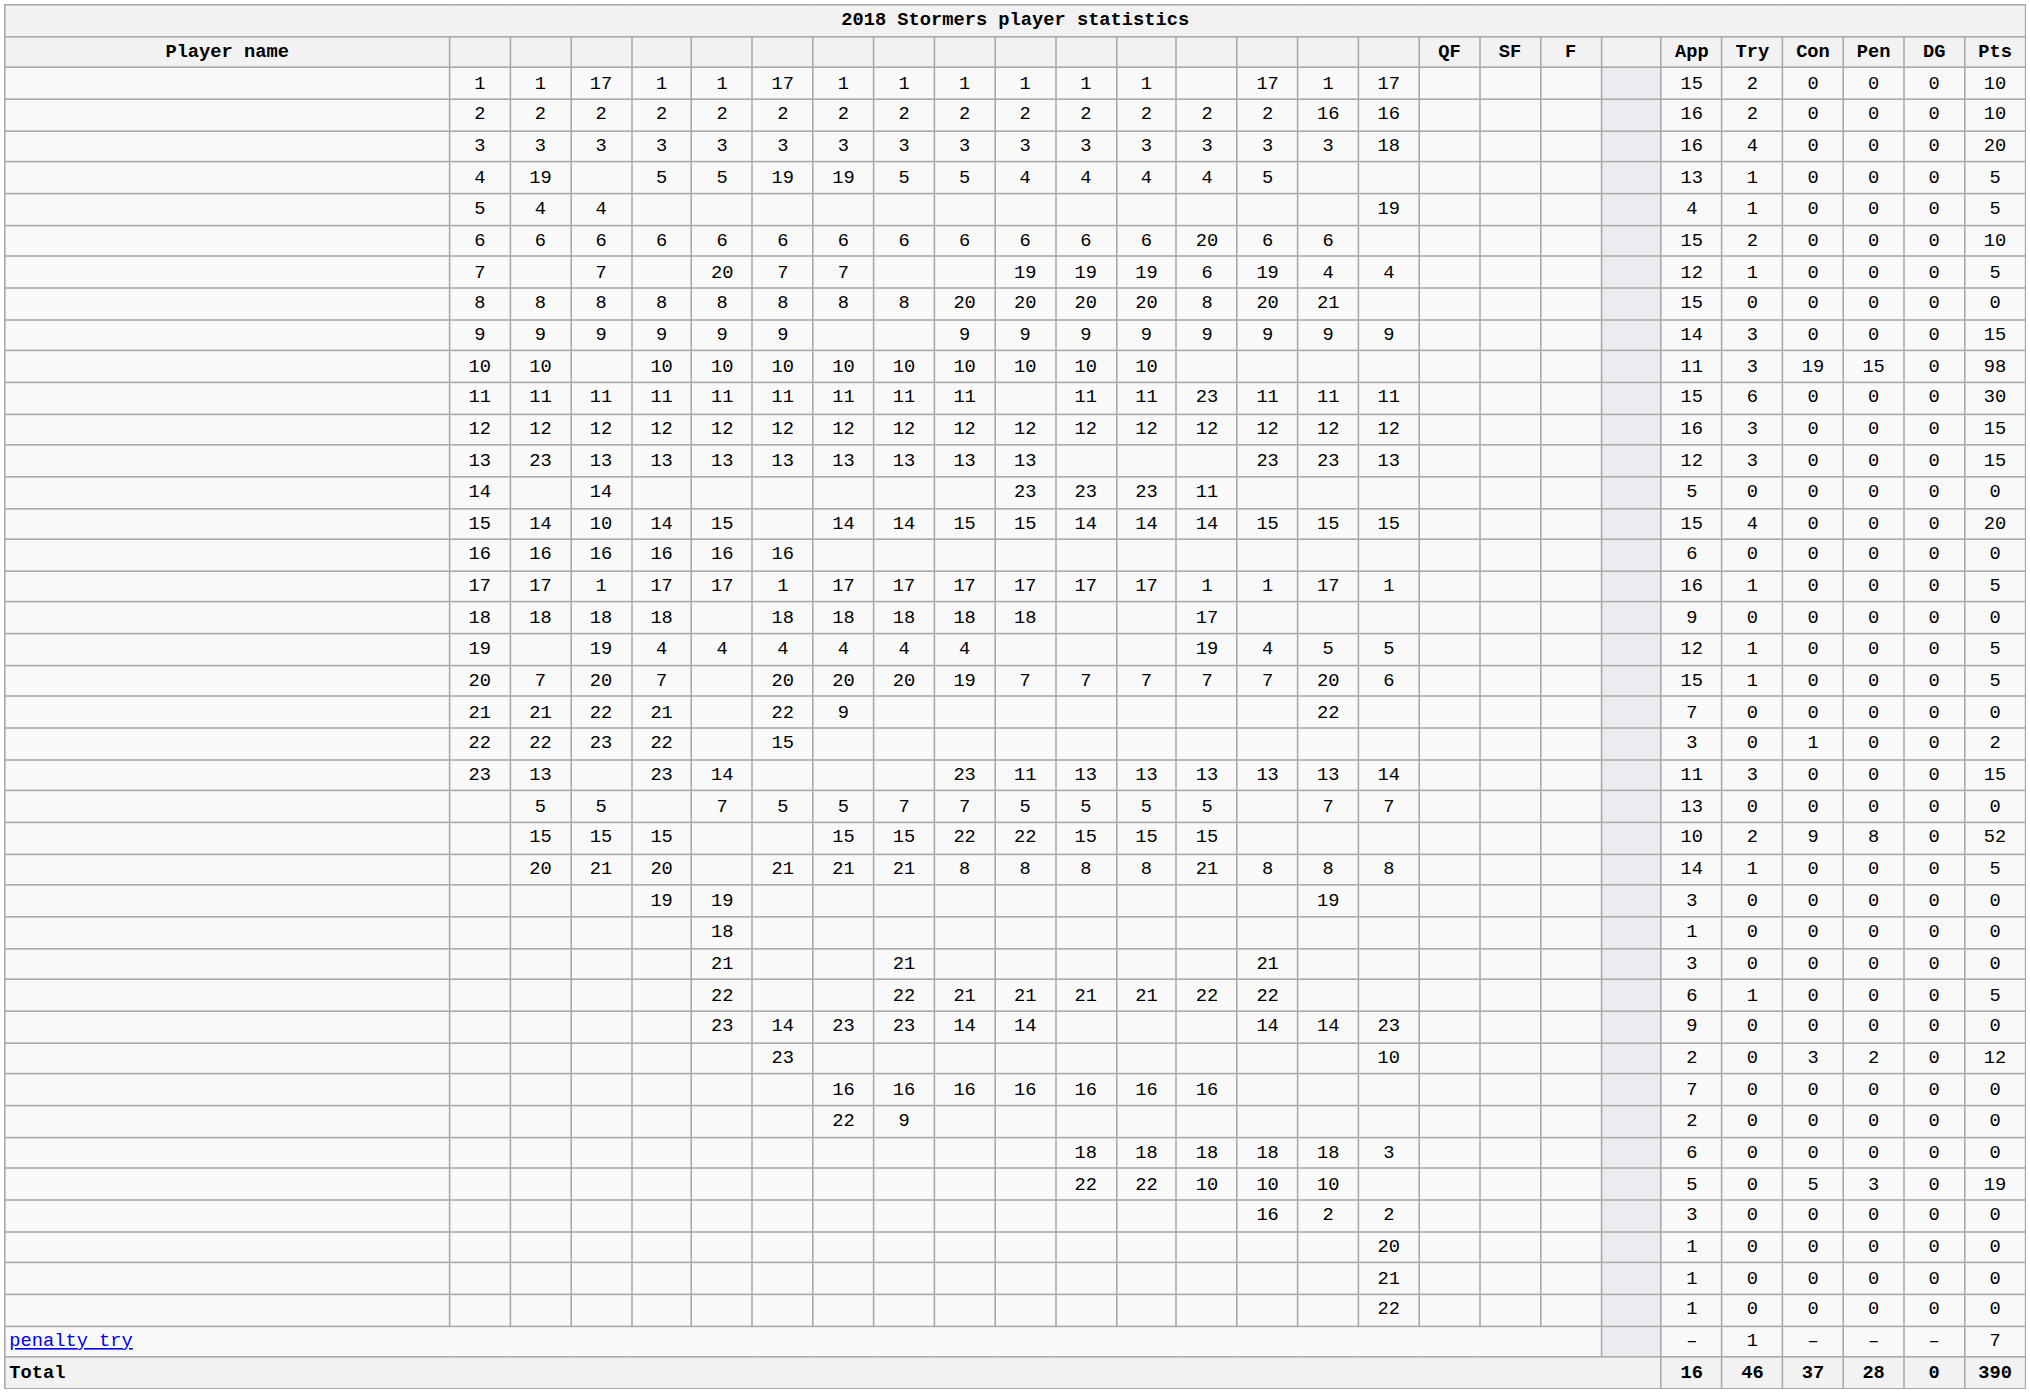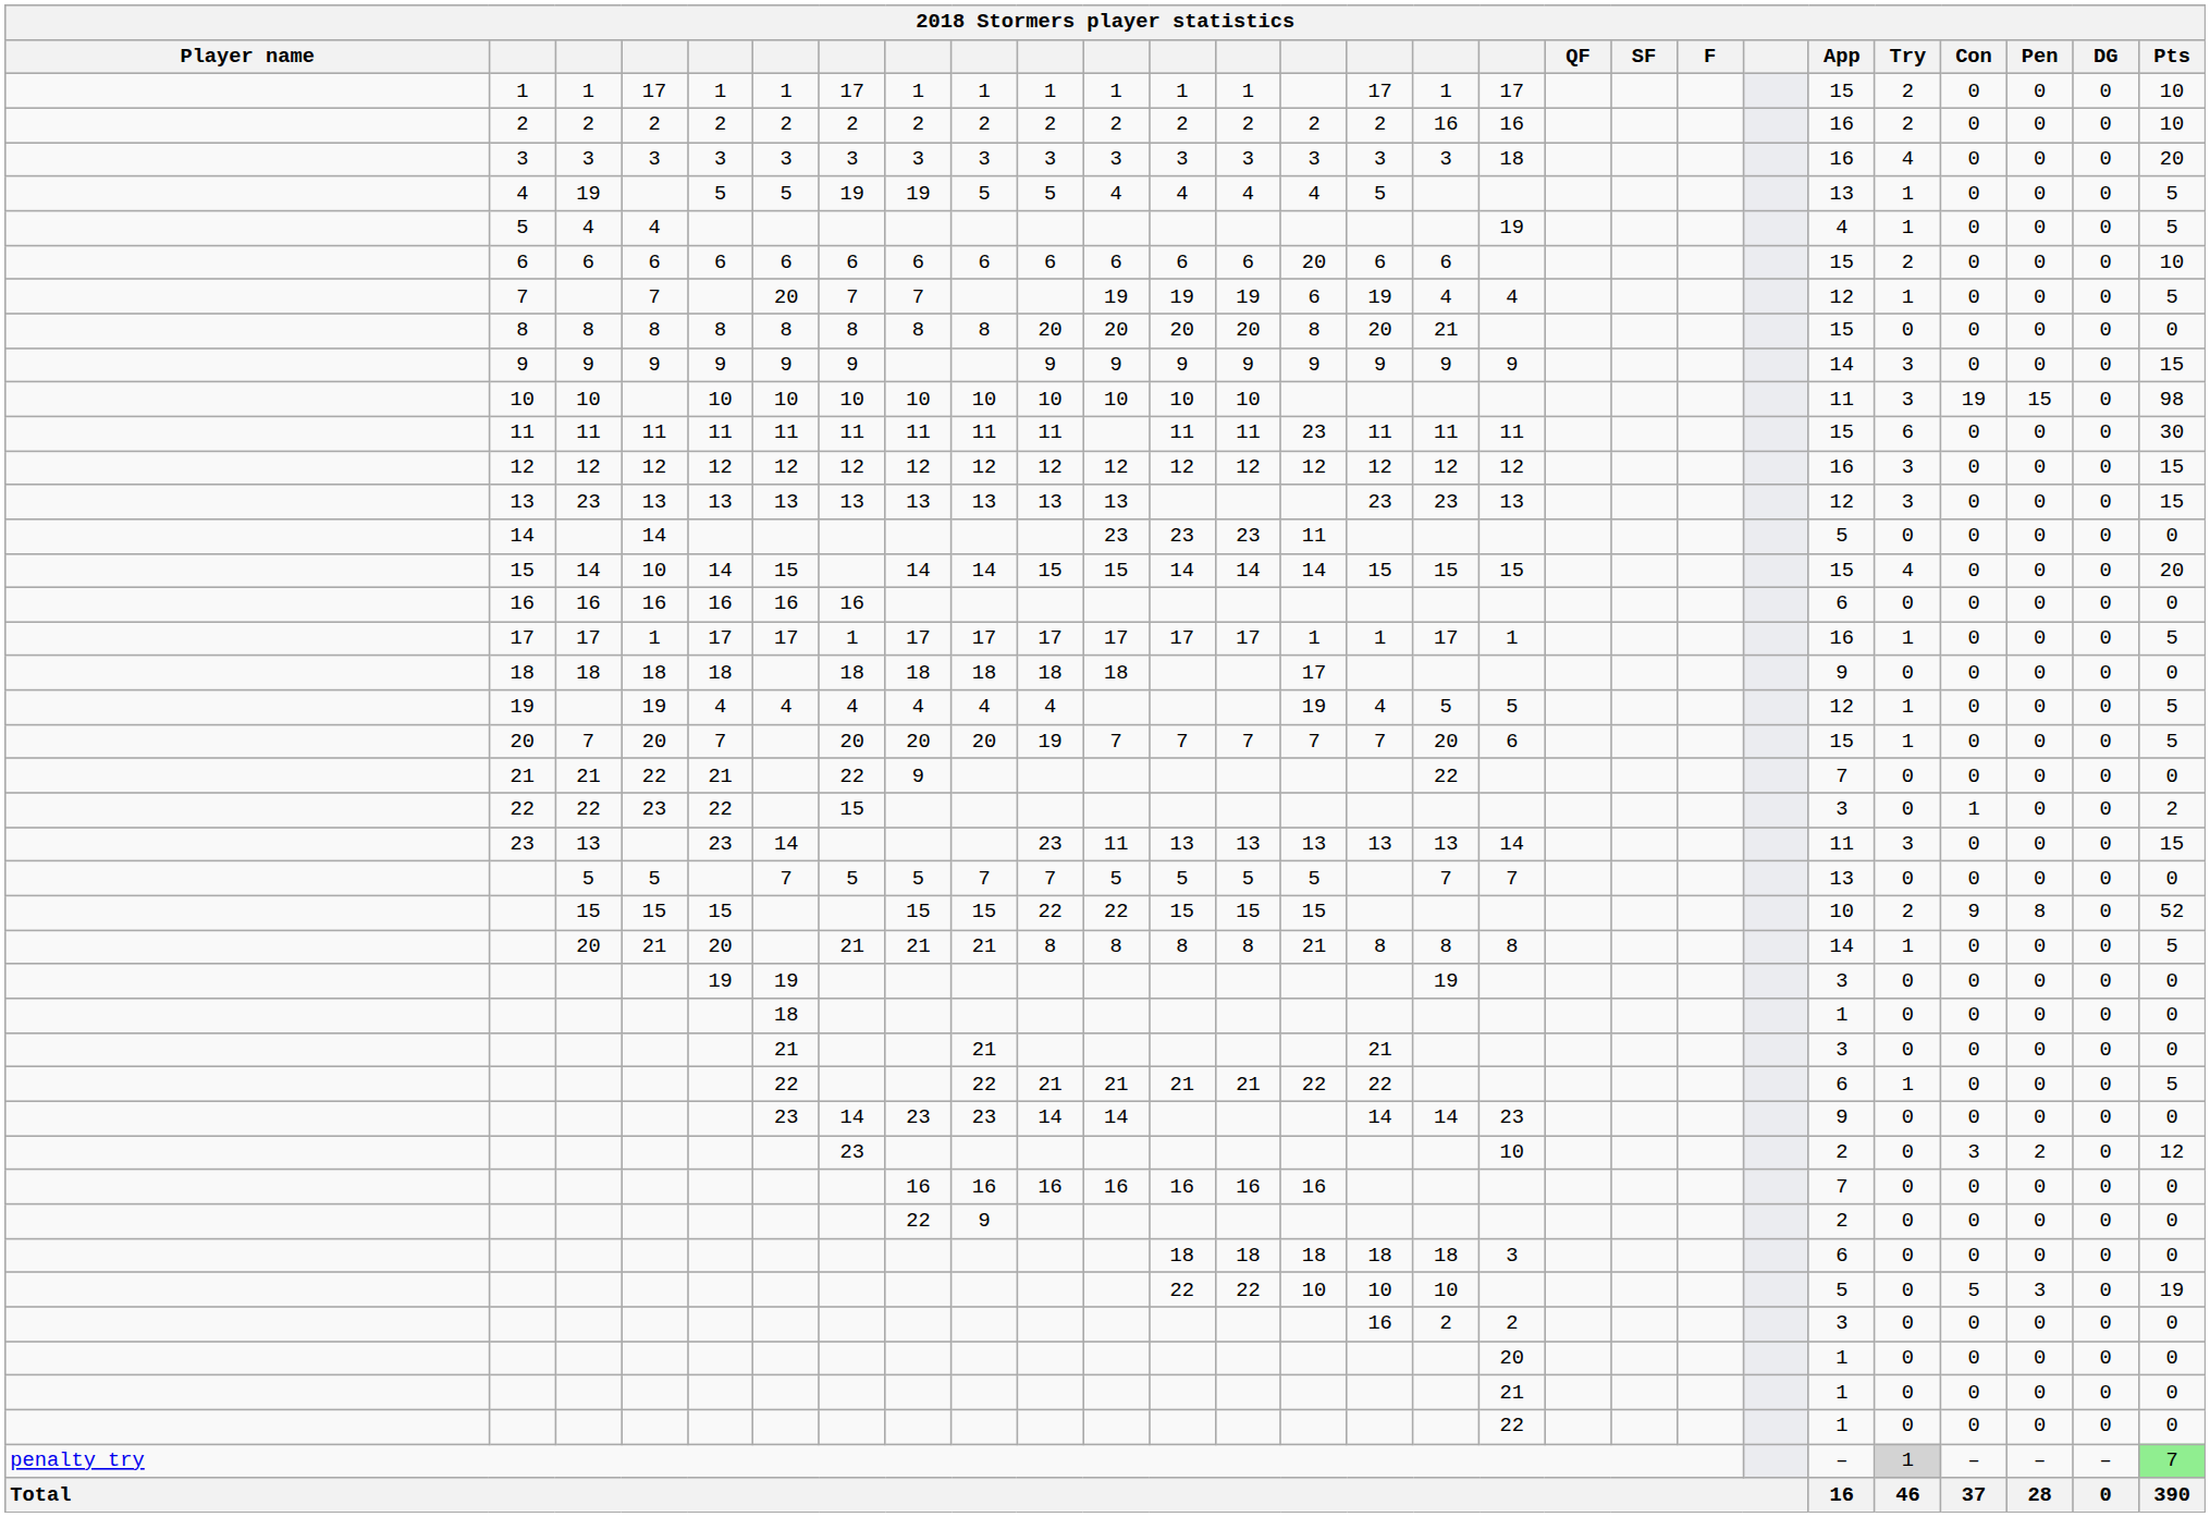penalty try | Try: no background -> lightgrey background
penalty try | Pts: no background -> lightgreen background
